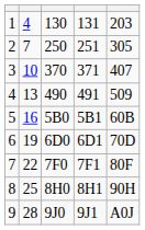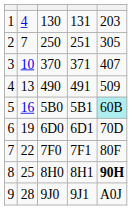5 | column 5: no background -> paleturquoise background
8 | column 5: normal -> bold
